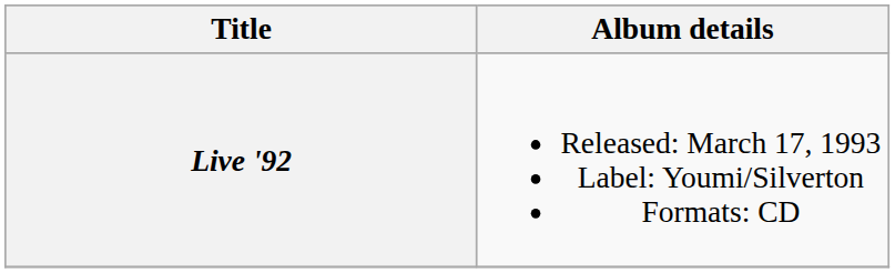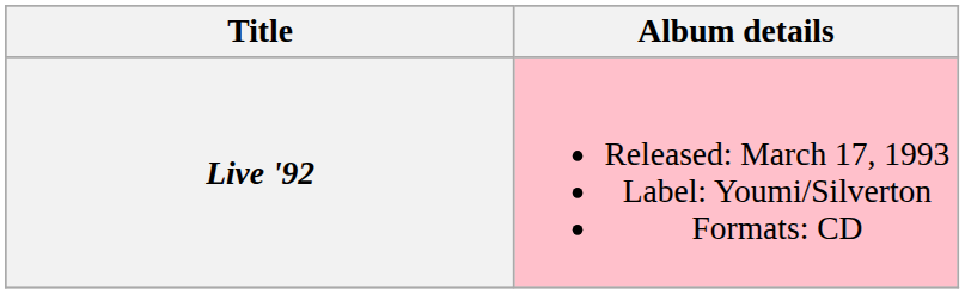Live '92 | Album details: no background -> pink background
